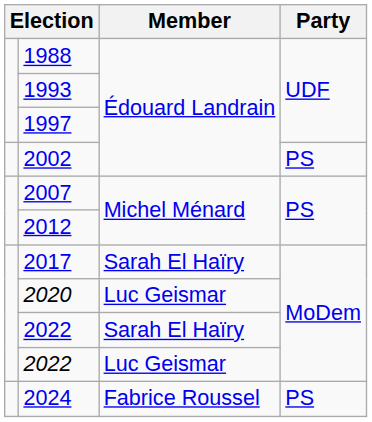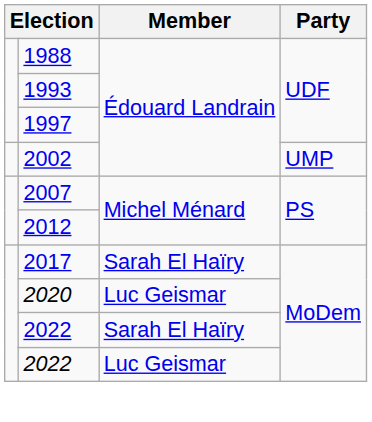2002 | Party: PS -> UMP
- row: 2024 | Fabrice Roussel | PS
